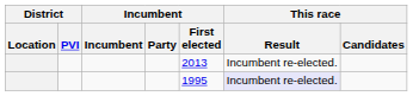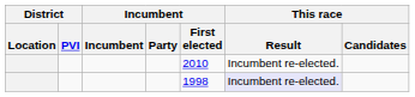row 3 | Incumbent / First elected: 2013 -> 2010
row 4 | Incumbent / First elected: 1995 -> 1998
